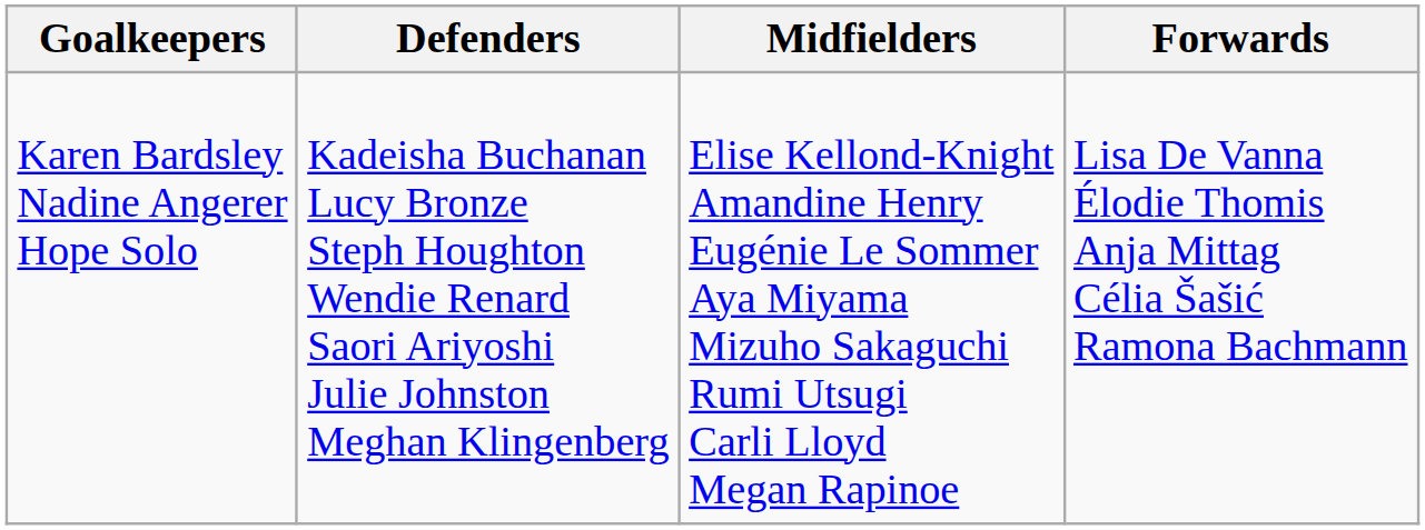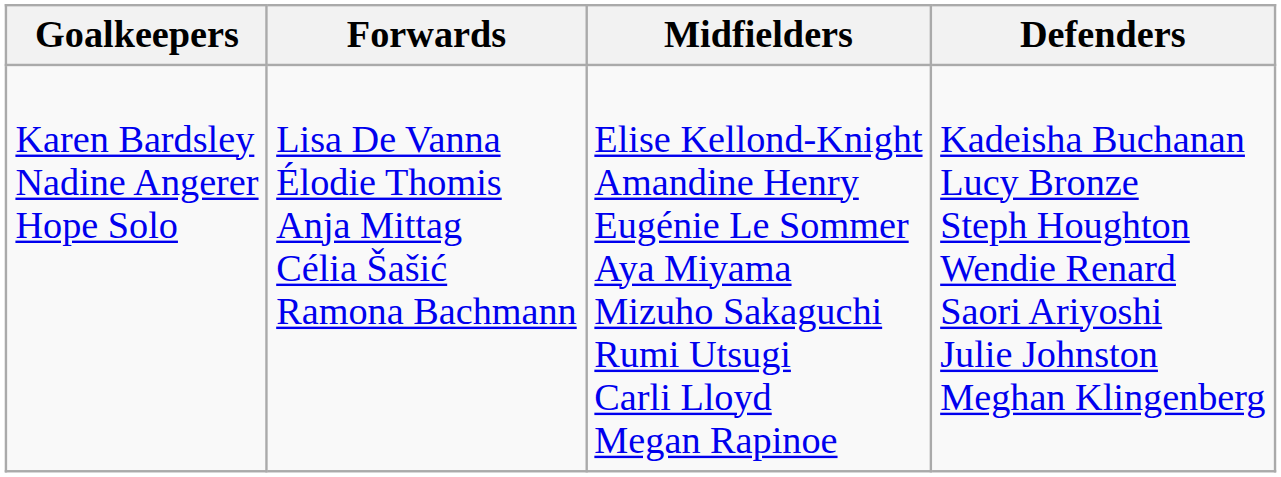columns swapped: Defenders <-> Forwards
